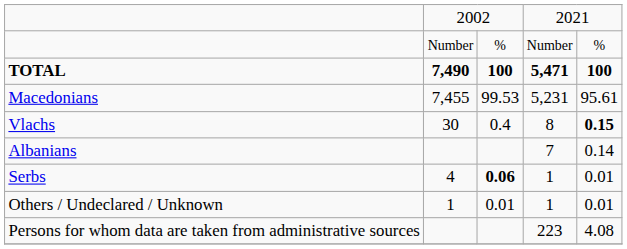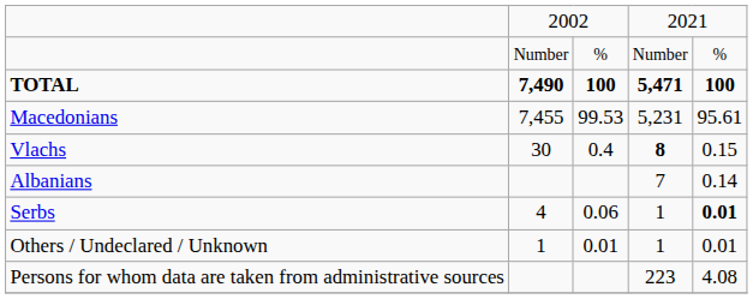Vlachs | column 4: normal -> bold
Vlachs | column 5: bold -> normal
Serbs | column 3: bold -> normal
Serbs | column 5: normal -> bold
